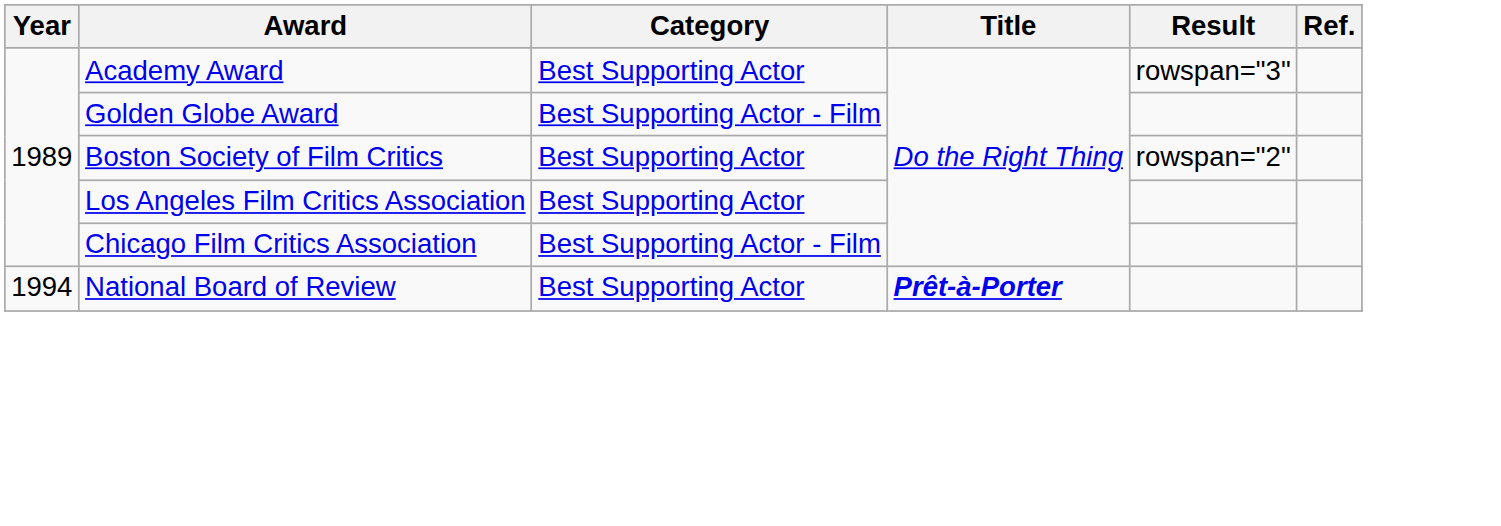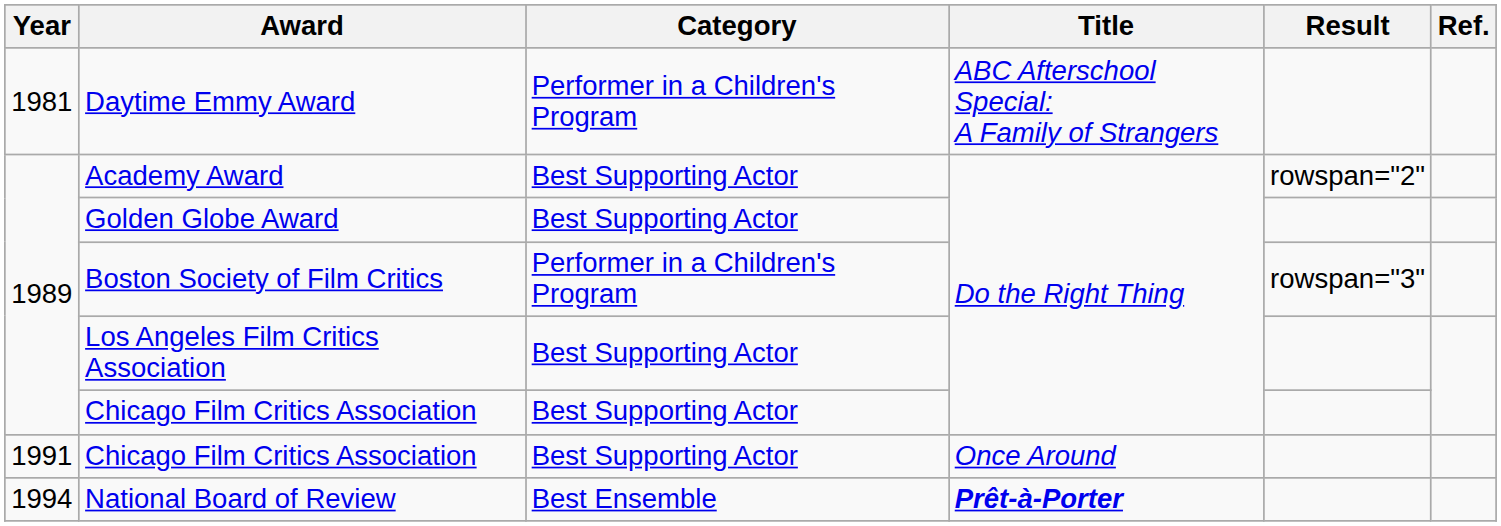+ row: 1981 | Daytime Emmy Award | Performer in a Children's Program | ABC Afterschool Special: A Family of Strangers
Academy Award | Result: rowspan="3" -> rowspan="2"
Golden Globe Award | Category: Best Supporting Actor - Film -> Best Supporting Actor
Boston Society of Film Critics | Category: Best Supporting Actor -> Performer in a Children's Program
Boston Society of Film Critics | Result: rowspan="2" -> rowspan="3"
1989 / Chicago Film Critics Association | Category: Best Supporting Actor - Film -> Best Supporting Actor
+ row: 1991 | Chicago Film Critics Association | Best Supporting Actor | Once Around
National Board of Review | Category: Best Supporting Actor -> Best Ensemble
